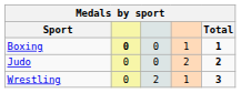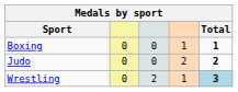Boxing | column 2: bold -> normal
Wrestling | Total: no background -> lightblue background
